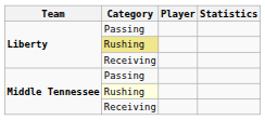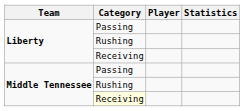Liberty / Rushing | Category: khaki background -> no background
Middle Tennessee / Rushing | Category: lightyellow background -> no background
Middle Tennessee / Receiving | Category: no background -> lightyellow background
